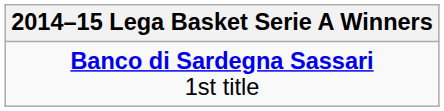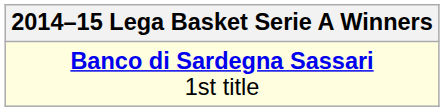row 2 | column 1: no background -> lightyellow background
